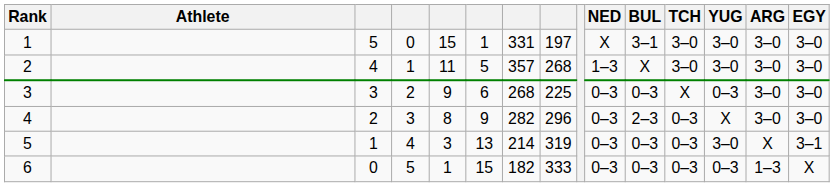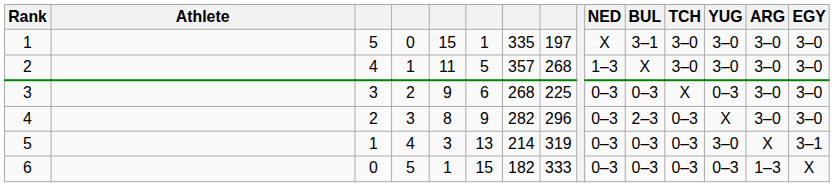row 2 | column 7: 331 -> 335
